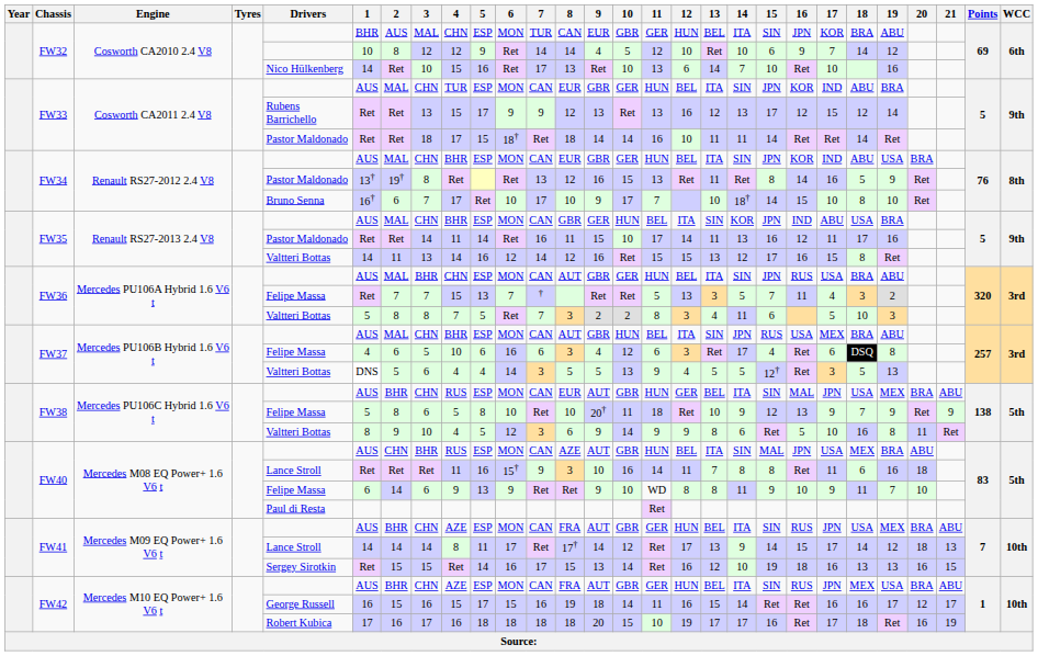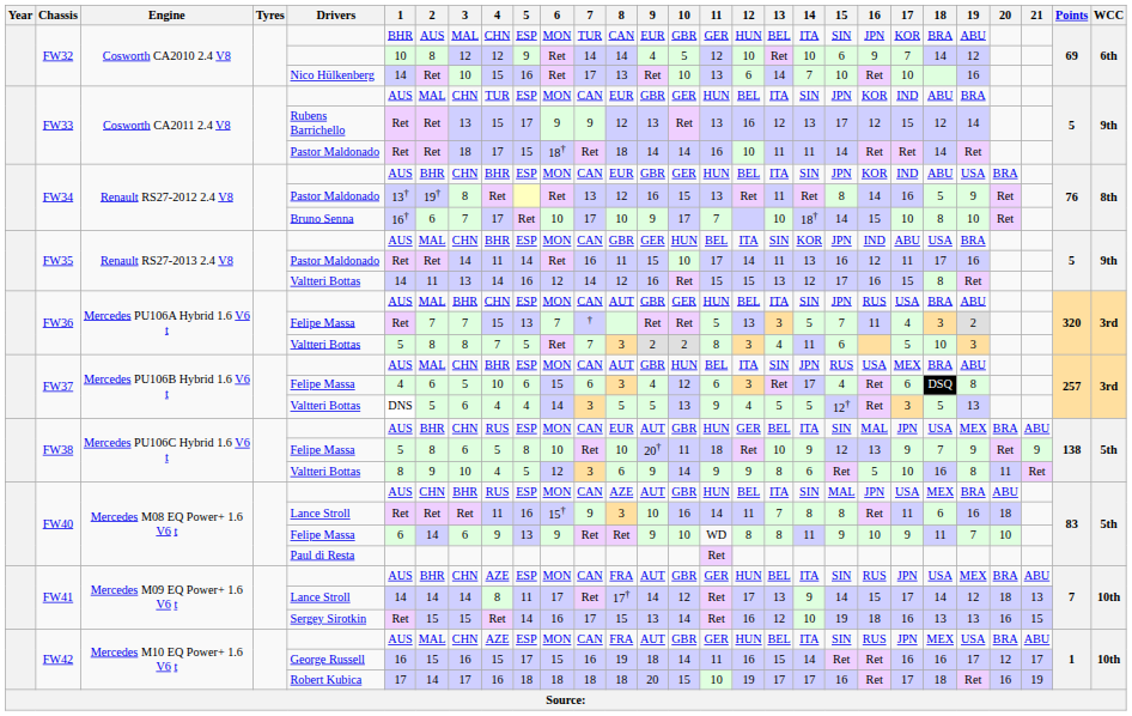row 8 | 2: MAL -> BHR
row 18 | 6: 16 -> 15
row 30 | 2: BHR -> MAL
row 32 | 2: 16 -> 14
